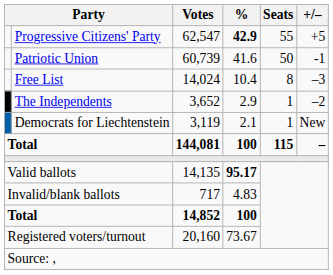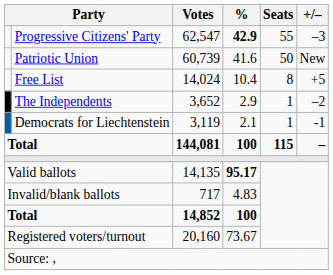Progressive Citizens' Party | +/–: +5 -> –3
Patriotic Union | +/–: -1 -> New
Free List | +/–: –3 -> +5
Democrats for Liechtenstein | +/–: New -> -1
